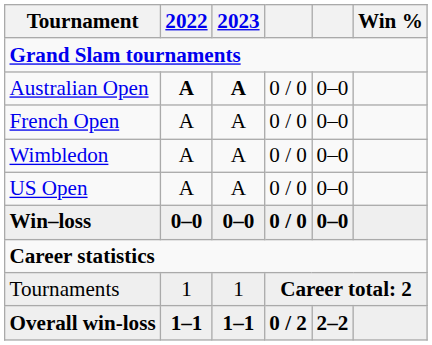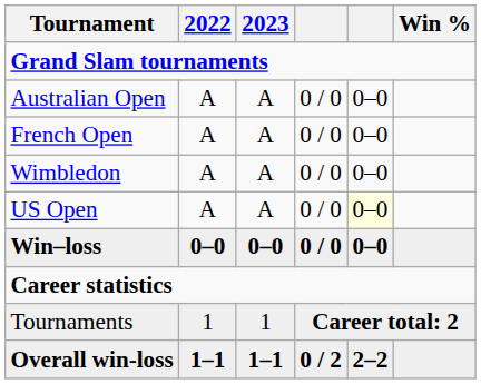Australian Open | 2022: bold -> normal
Australian Open | 2023: bold -> normal
US Open | column 5: no background -> lightyellow background
